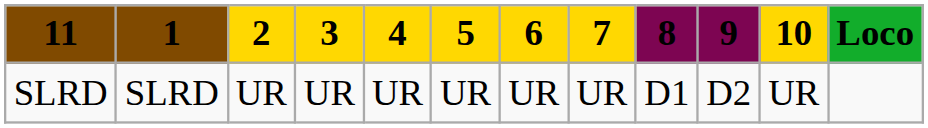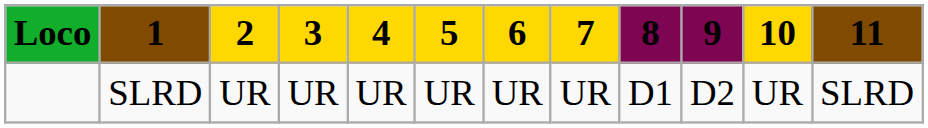columns swapped: Loco <-> 11
